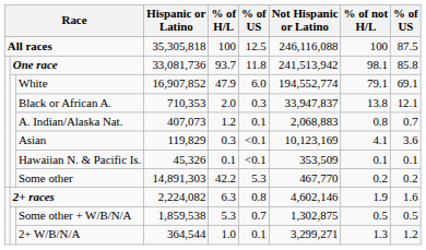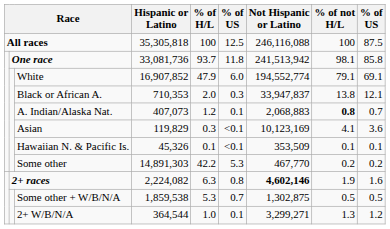A. Indian/Alaska Nat. | % of not H/L: normal -> bold
2+ races | Not Hispanic or Latino: normal -> bold
